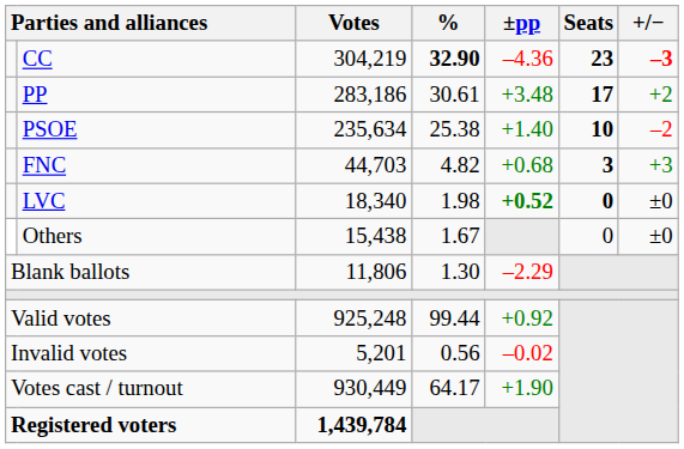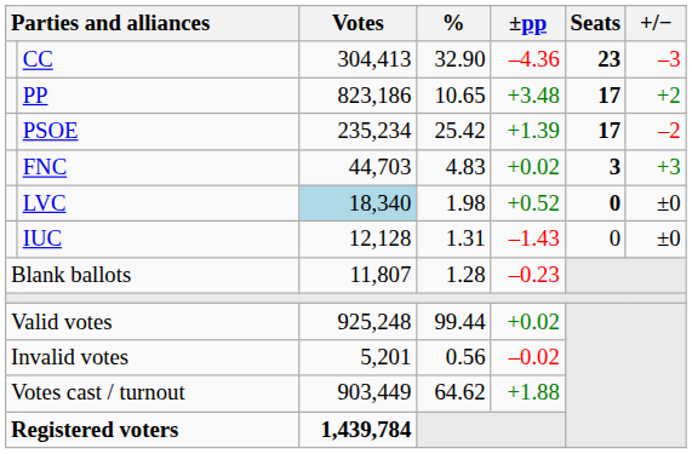CC | Votes: 304,219 -> 304,413
CC | %: bold -> normal
CC | +/−: bold -> normal
PP | Votes: 283,186 -> 823,186
PP | %: 30.61 -> 10.65
PSOE | Votes: 235,634 -> 235,234
PSOE | %: 25.38 -> 25.42
PSOE | ±pp: +1.40 -> +1.39
PSOE | Seats: 10 -> 17
FNC | %: 4.82 -> 4.83
FNC | ±pp: +0.68 -> +0.02
LVC | Votes: no background -> lightblue background
LVC | ±pp: bold -> normal
+ row: IUC | 12,128 | 1.31 | –1.43 | 0 | ±0
- row: Others | 15,438 | 1.67 | 0 | ±0
Blank ballots | Votes: 11,806 -> 11,807
Blank ballots | %: 1.30 -> 1.28
Blank ballots | ±pp: –2.29 -> –0.23
Valid votes | ±pp: +0.92 -> +0.02
Votes cast / turnout | Votes: 930,449 -> 903,449
Votes cast / turnout | %: 64.17 -> 64.62
Votes cast / turnout | ±pp: +1.90 -> +1.88
